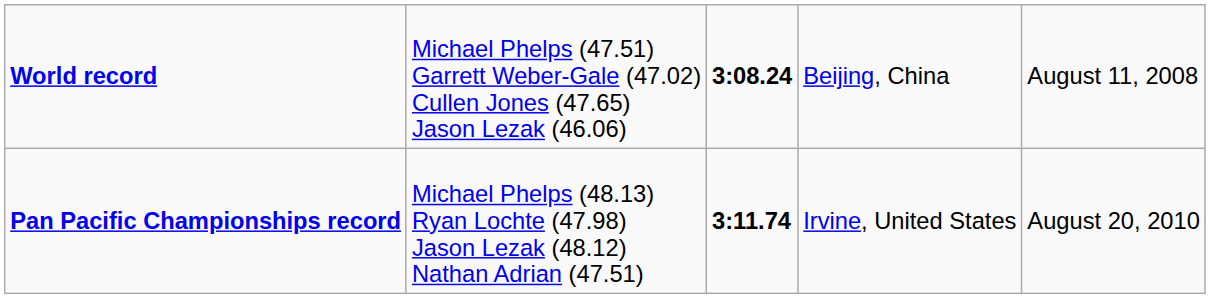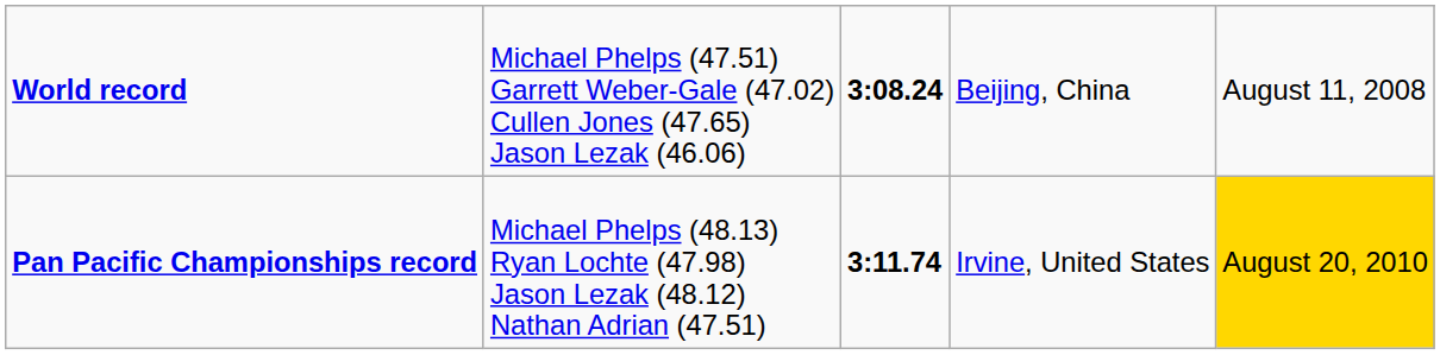Pan Pacific Championships record | column 5: no background -> gold background
